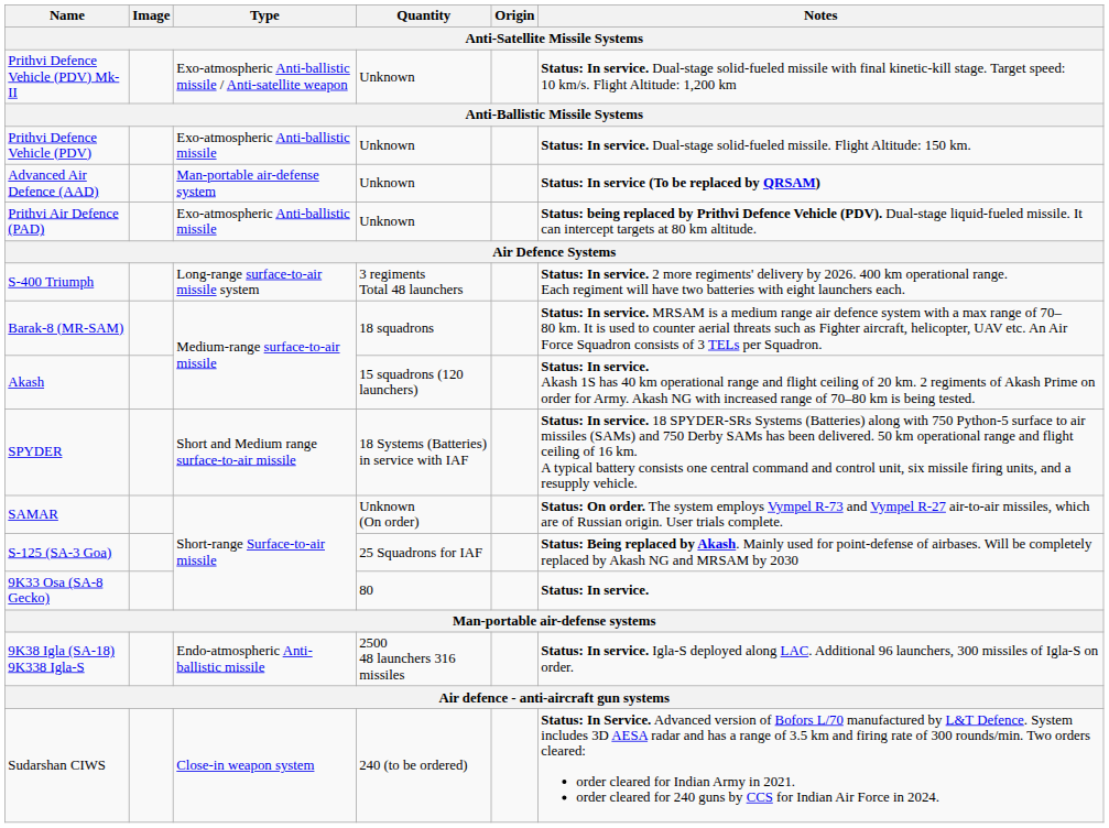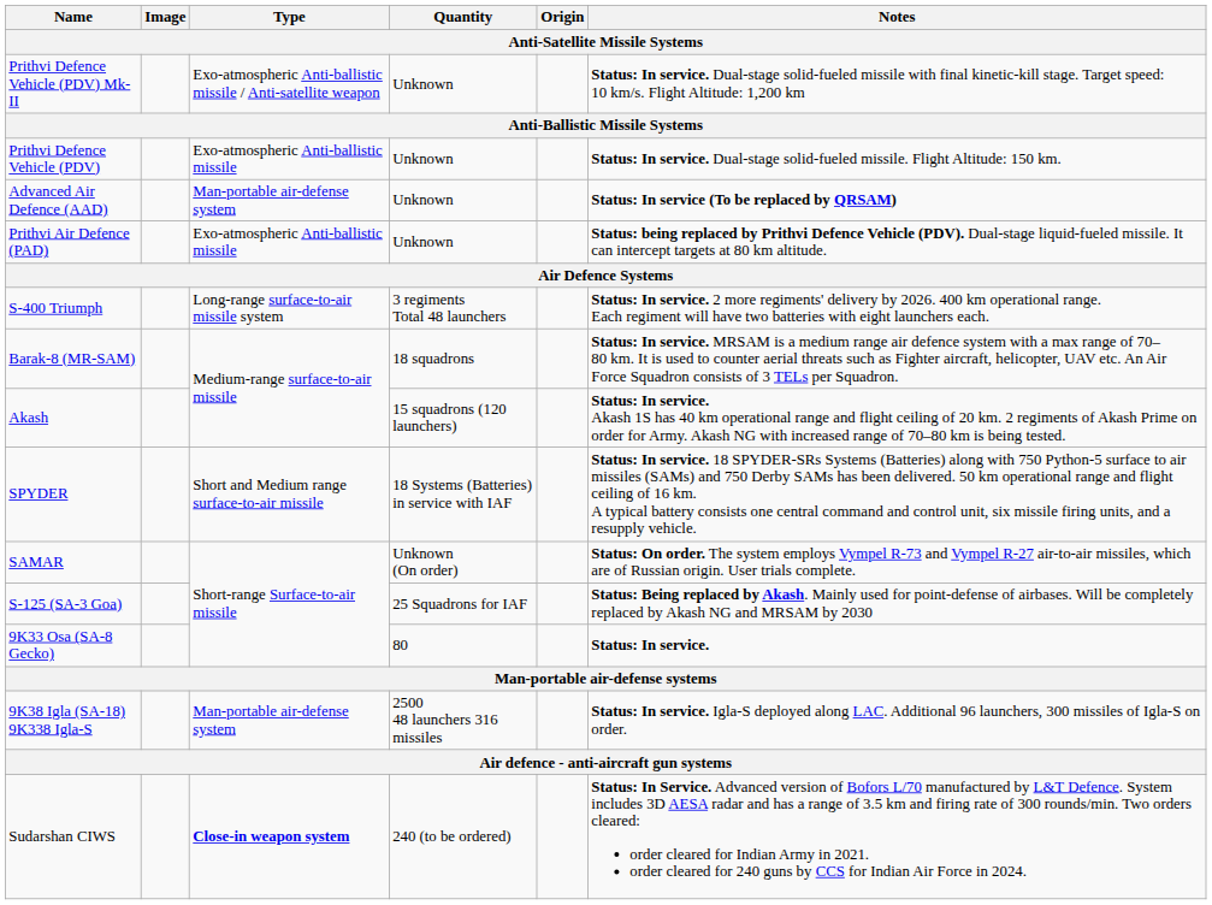9K38 Igla (SA-18) 9K338 Igla-S | Type: Endo-atmospheric Anti-ballistic missile -> Man-portable air-defense system
Sudarshan CIWS | Type: normal -> bold
